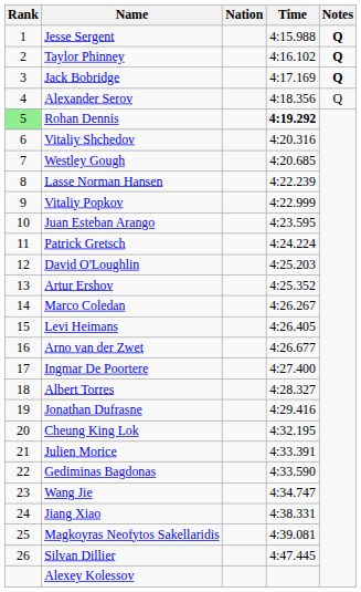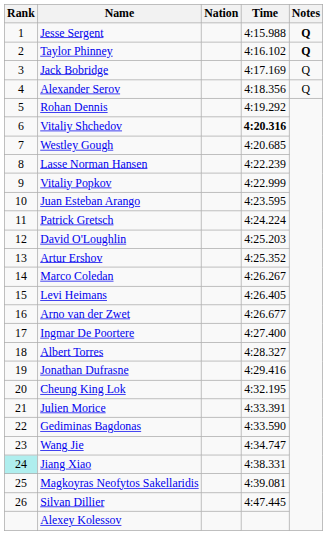Jack Bobridge | Notes: bold -> normal
Rohan Dennis | Rank: lightgreen background -> no background
Rohan Dennis | Time: bold -> normal
Vitaliy Shchedov | Time: normal -> bold
Jiang Xiao | Rank: no background -> paleturquoise background
